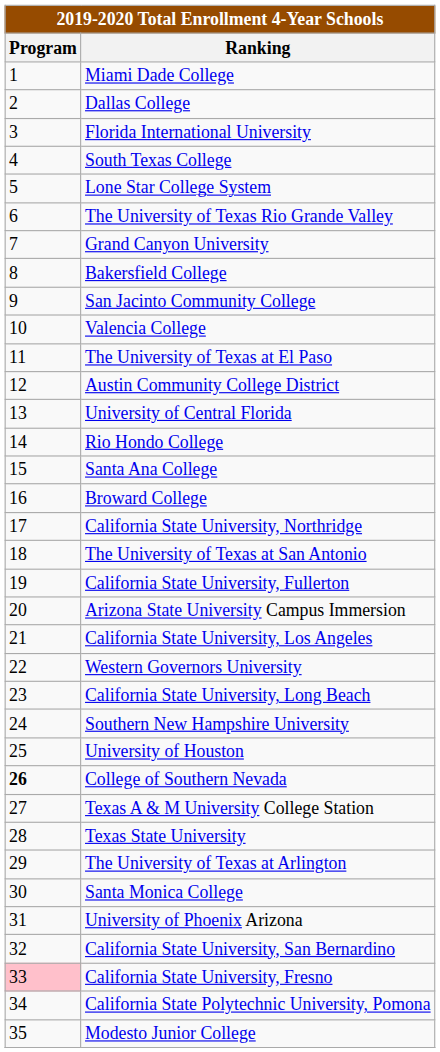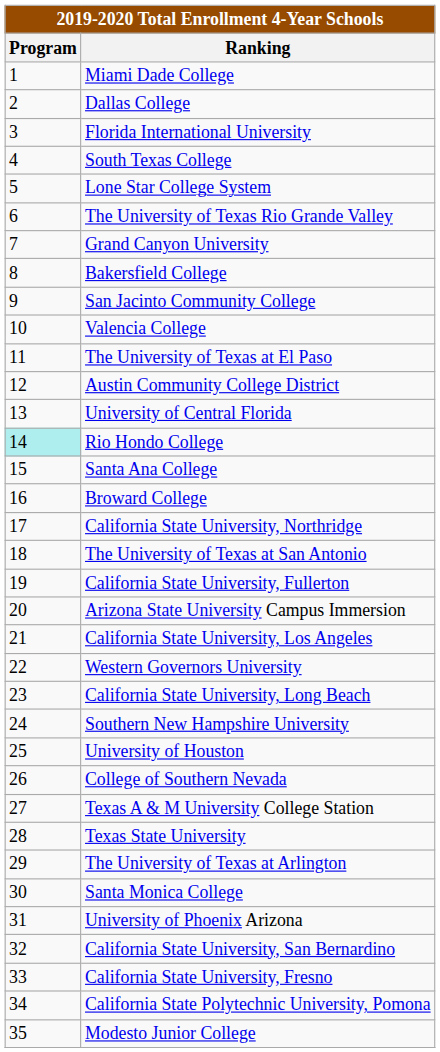Rio Hondo College | Program: no background -> paleturquoise background
College of Southern Nevada | Program: bold -> normal
California State University, Fresno | Program: pink background -> no background
